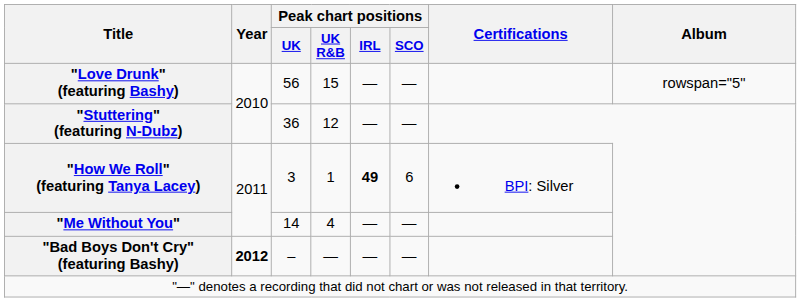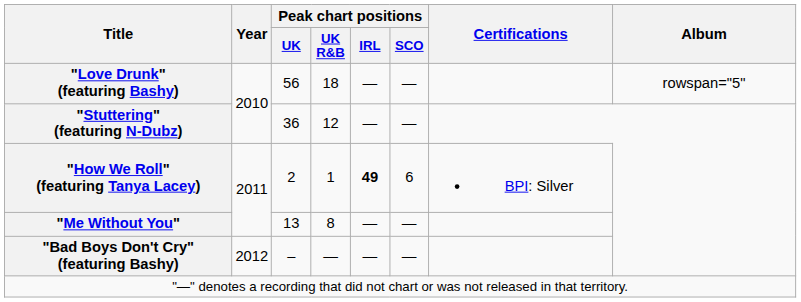"Love Drunk" (featuring Bashy) | Peak chart positions / UK R&B: 15 -> 18
"How We Roll" (featuring Tanya Lacey) | Peak chart positions / UK: 3 -> 2
"Me Without You" | Peak chart positions / UK: 14 -> 13
"Me Without You" | Peak chart positions / UK R&B: 4 -> 8
"Bad Boys Don't Cry" (featuring Bashy) | Year: bold -> normal
